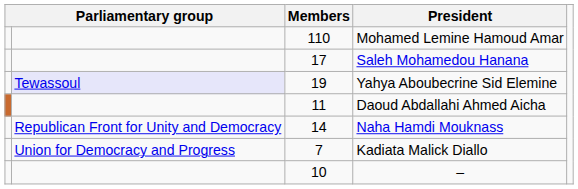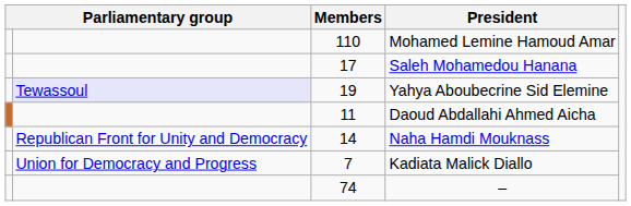– | Members: 10 -> 74
